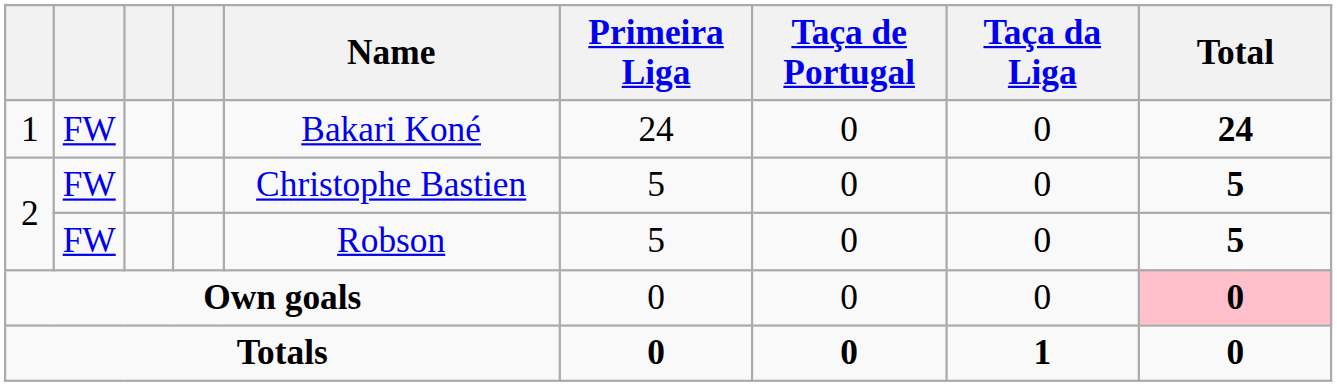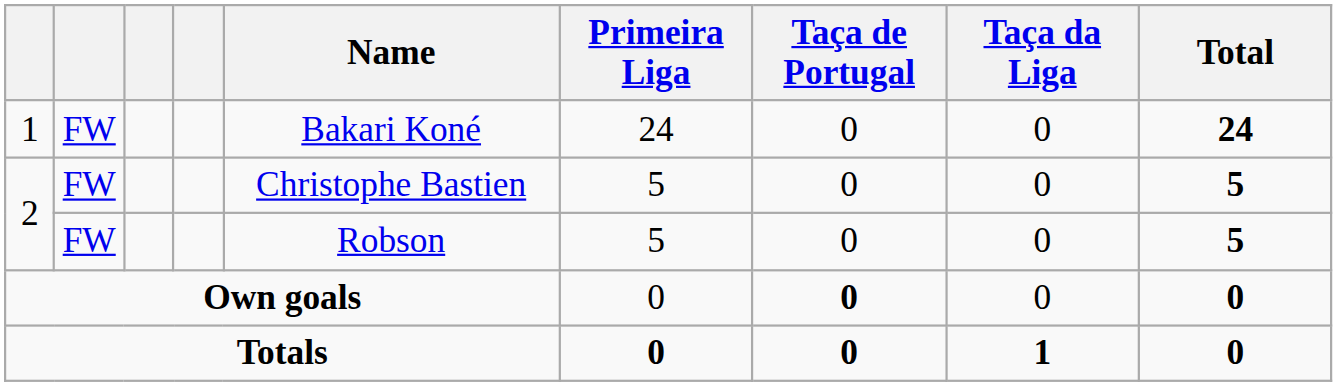Own goals | Taça de Portugal: normal -> bold
Own goals | Total: pink background -> no background
